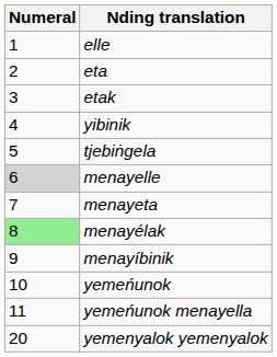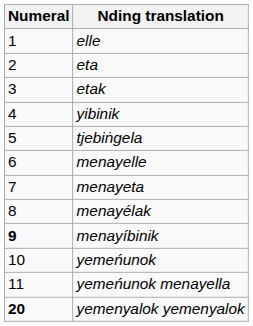menayelle | Numeral: lightgrey background -> no background
menayélak | Numeral: lightgreen background -> no background
menayíbinik | Numeral: normal -> bold
yemenyalok yemenyalok | Numeral: normal -> bold
